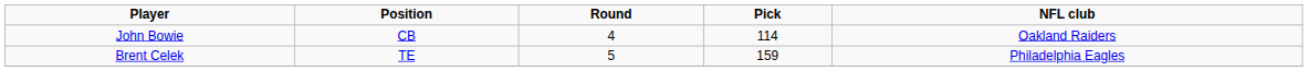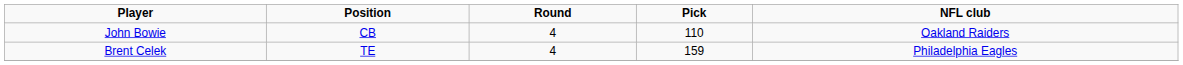John Bowie | Pick: 114 -> 110
Brent Celek | Round: 5 -> 4
